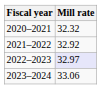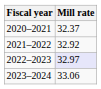2020–2021 | Mill rate: 32.32 -> 32.37
